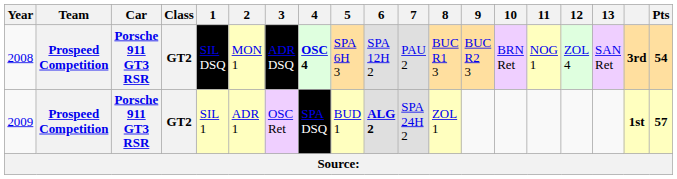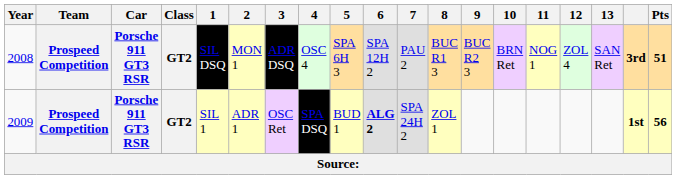2008 | 4: bold -> normal
2008 | Pts: 54 -> 51
2009 | Pts: 57 -> 56
